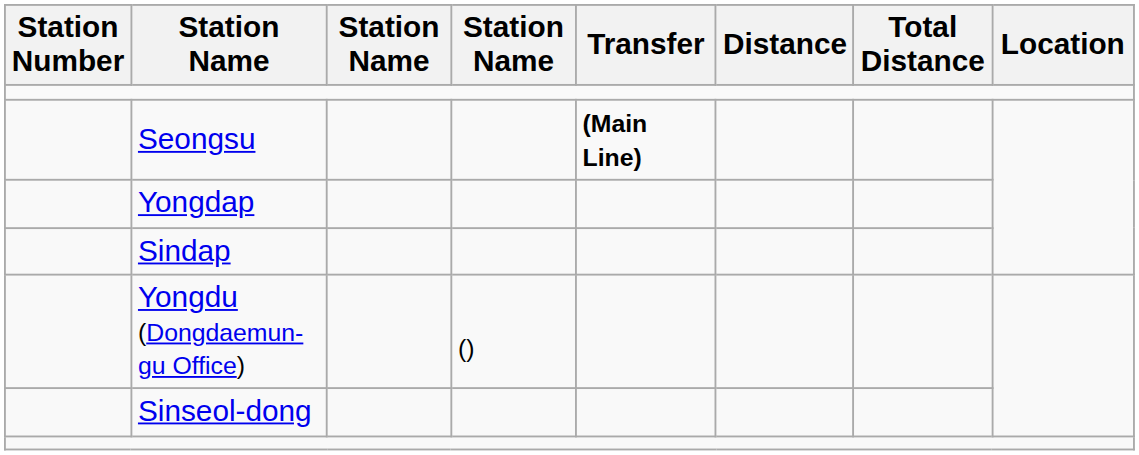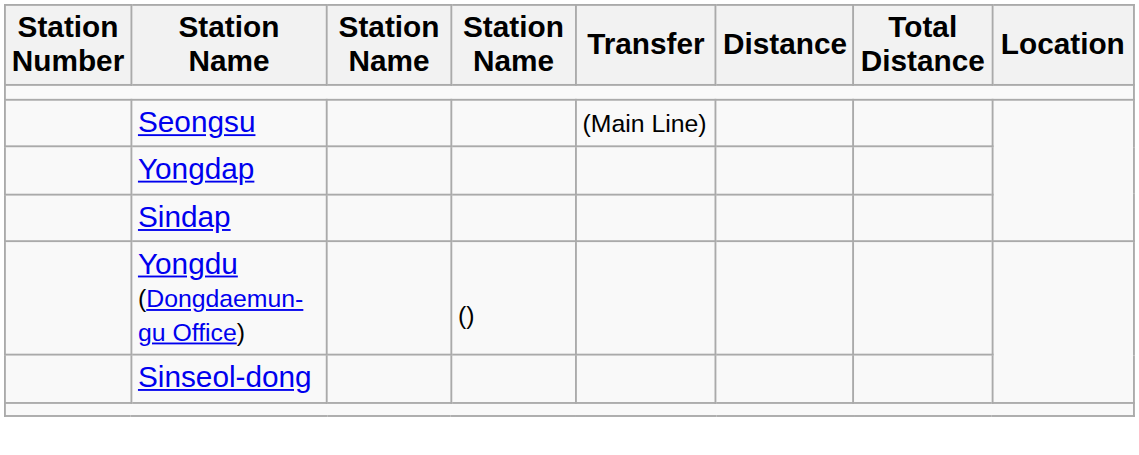Seongsu | Transfer: bold -> normal
